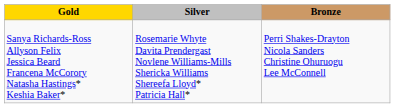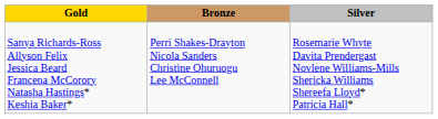columns swapped: Silver <-> Bronze
